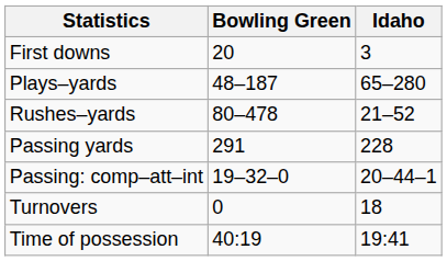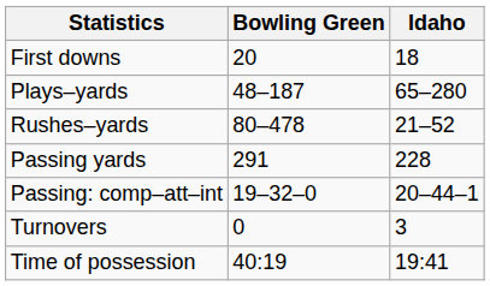First downs | Idaho: 3 -> 18
Turnovers | Idaho: 18 -> 3
